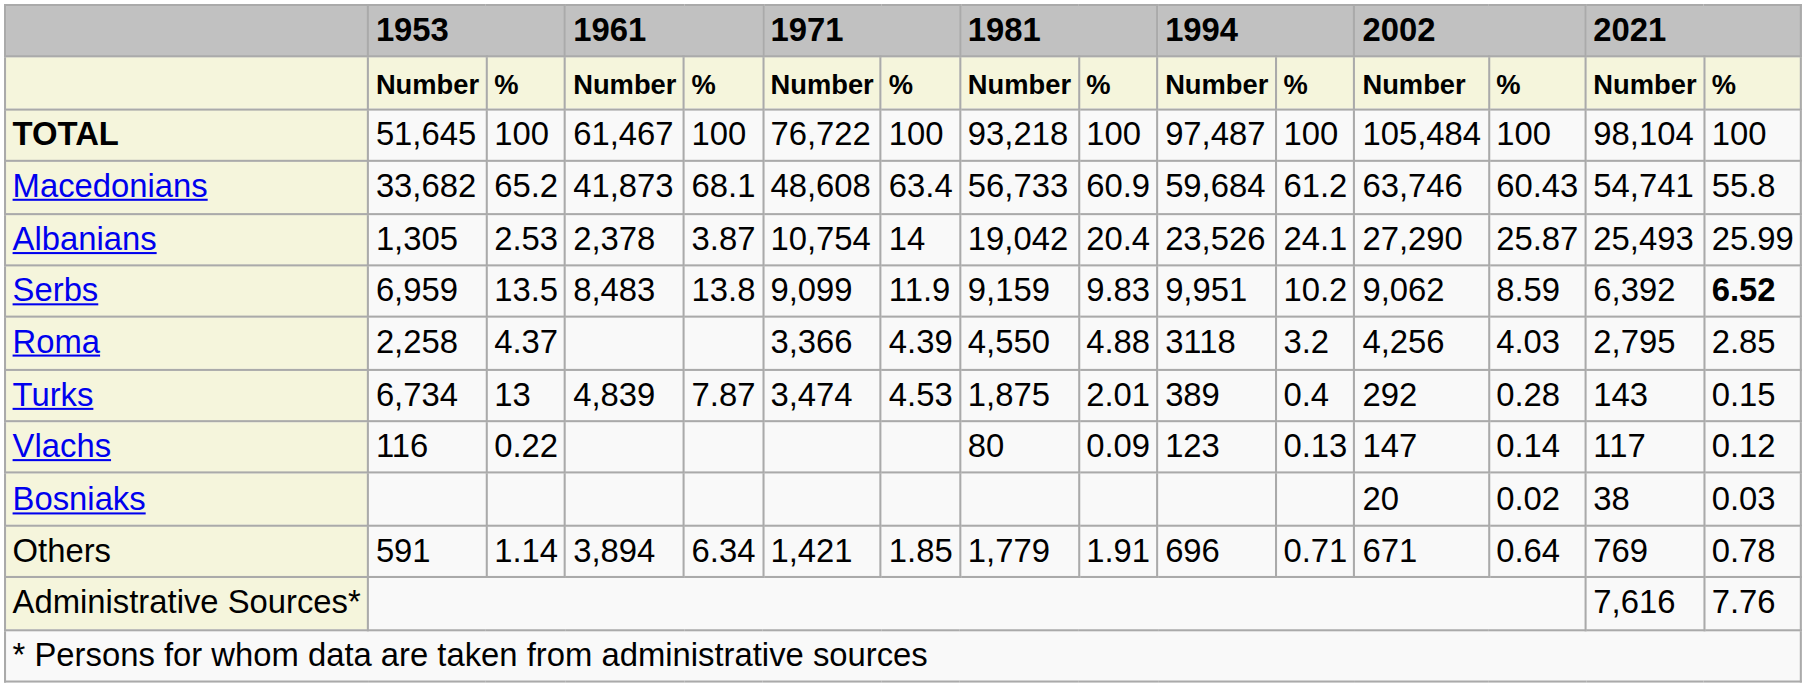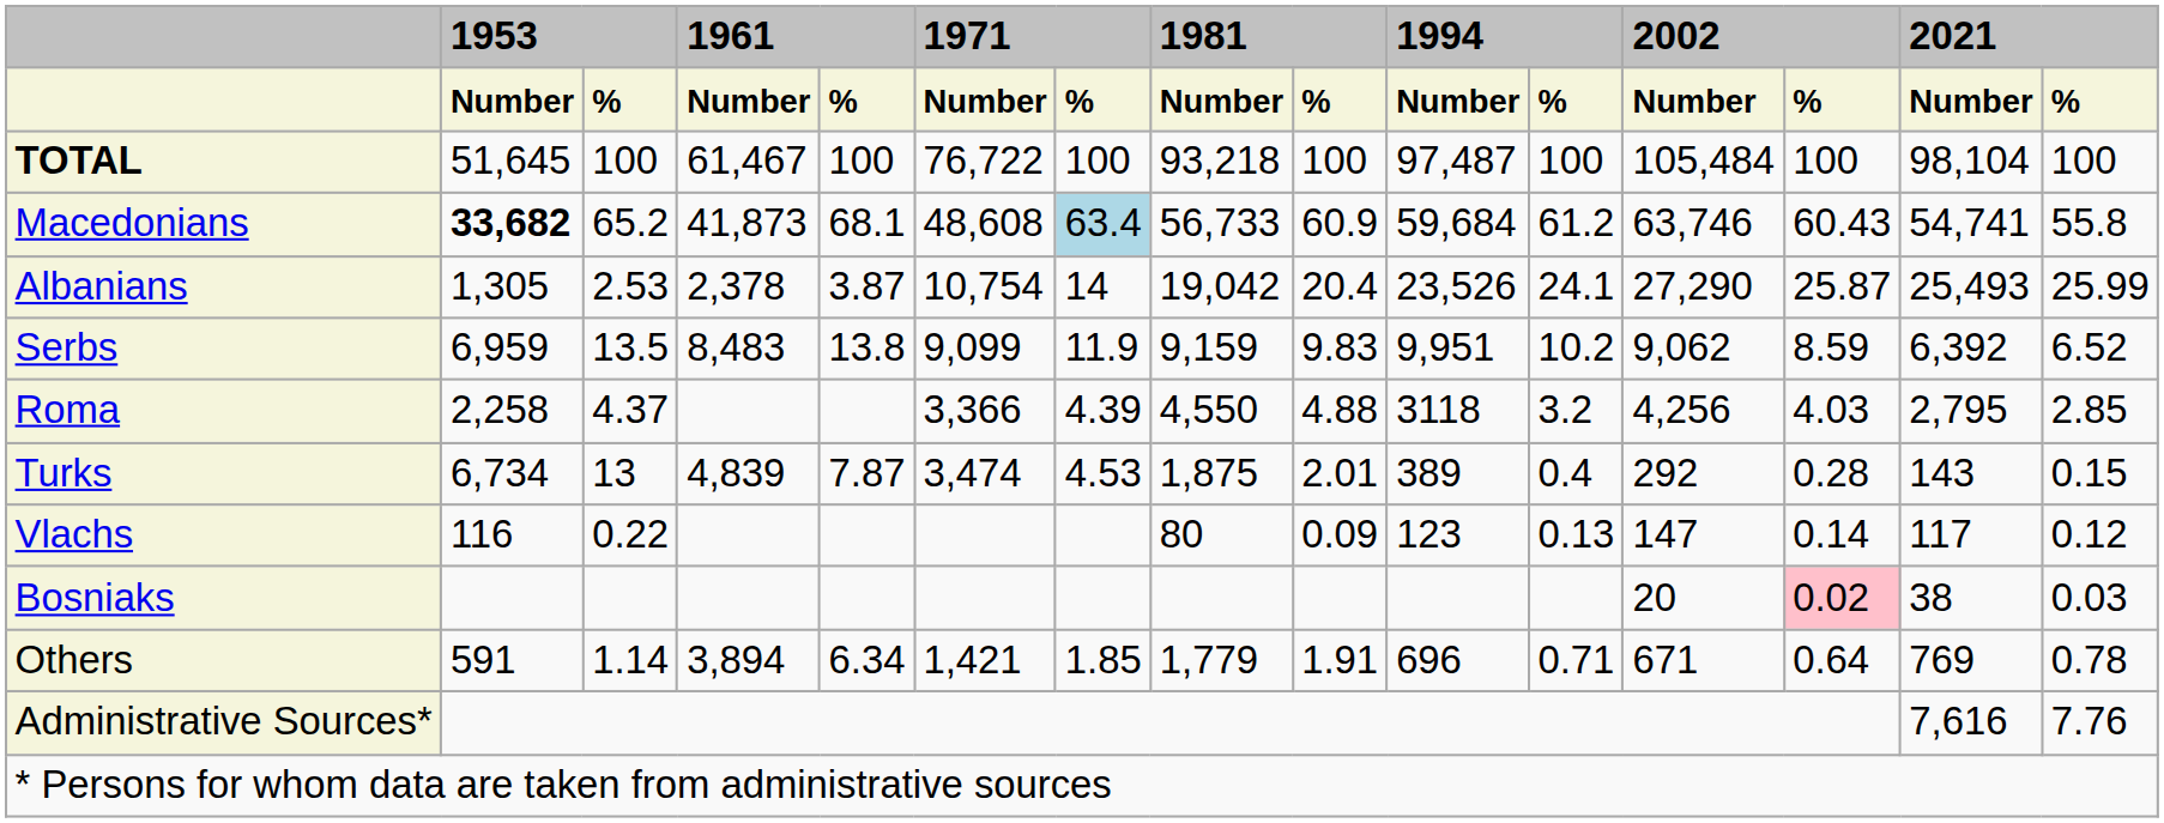Macedonians | column 2: normal -> bold
Macedonians | column 7: no background -> lightblue background
Serbs | column 15: bold -> normal
Bosniaks | column 13: no background -> pink background
